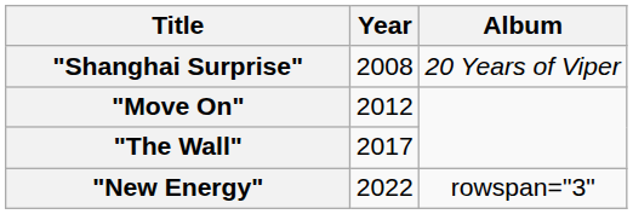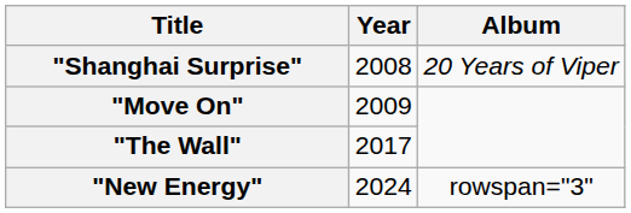"Move On" | Year: 2012 -> 2009
"New Energy" | Year: 2022 -> 2024
